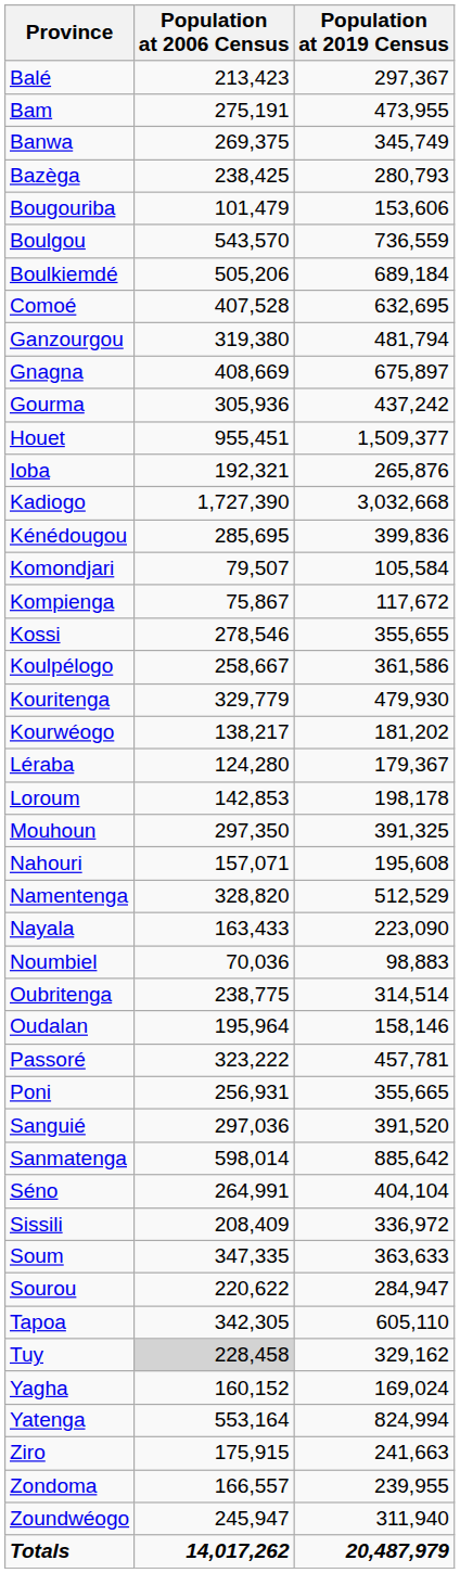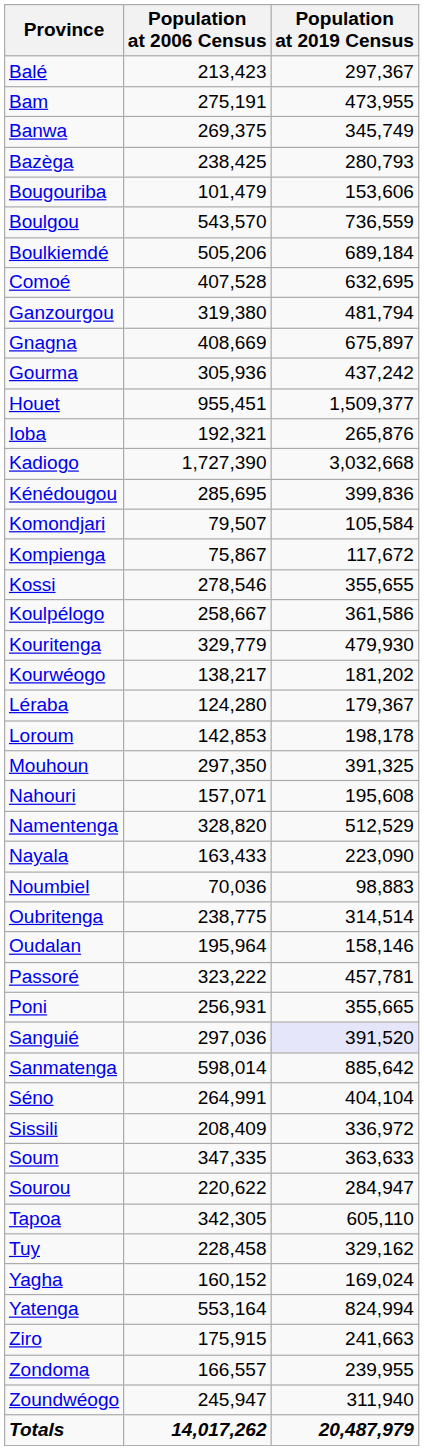Sanguié | Population at 2019 Census: no background -> lavender background
Tuy | Population at 2006 Census: lightgrey background -> no background
